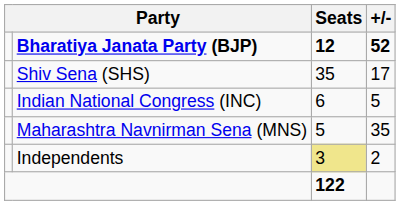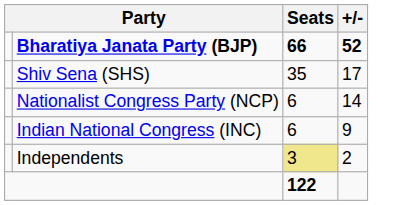Bharatiya Janata Party (BJP) | Seats: 12 -> 66
+ row: Nationalist Congress Party (NCP) | 6 | 14
Indian National Congress (INC) | +/-: 5 -> 9
- row: Maharashtra Navnirman Sena (MNS) | 5 | 35
